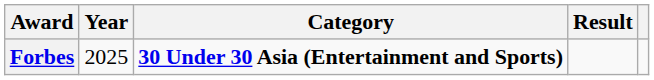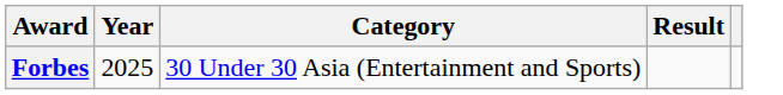Forbes | Category: bold -> normal
